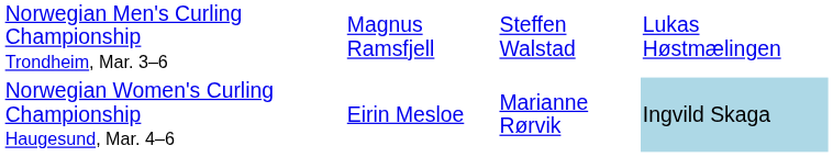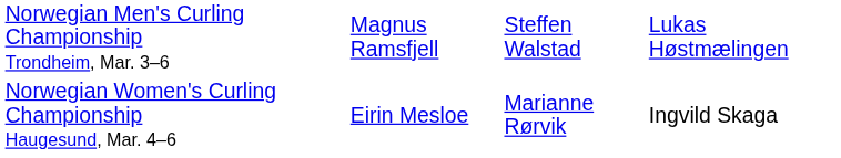Norwegian Women's Curling Championship Haugesund, Mar. 4–6 | column 4: lightblue background -> no background
